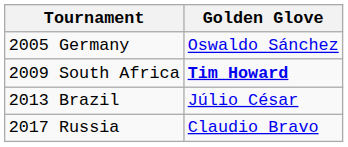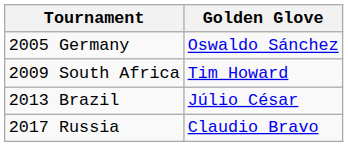2009 South Africa | Golden Glove: bold -> normal
